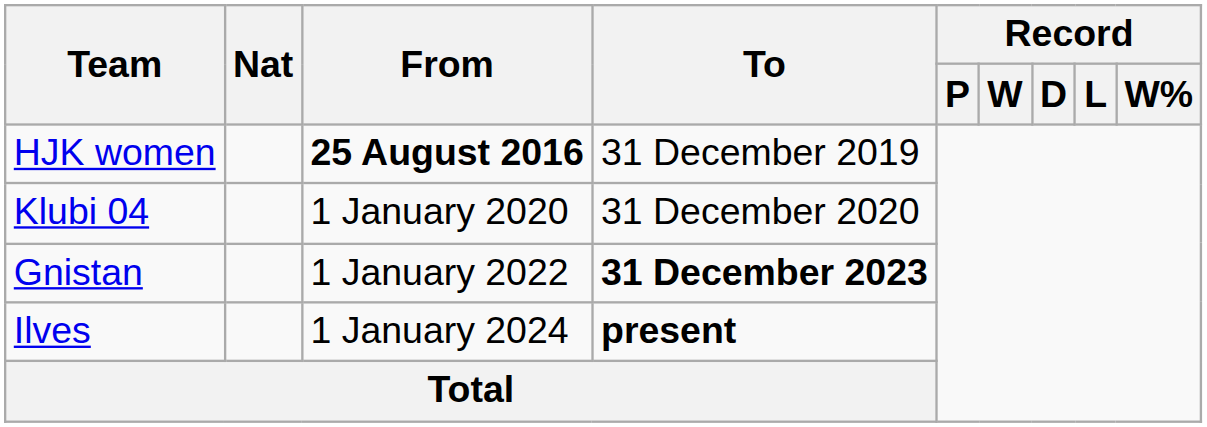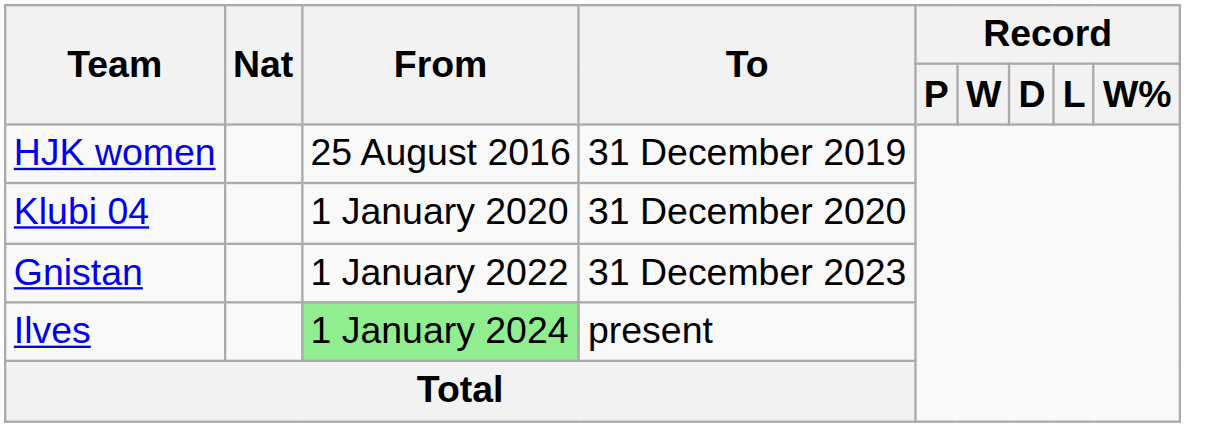HJK women | From: bold -> normal
Gnistan | To: bold -> normal
Ilves | From: no background -> lightgreen background
Ilves | To: bold -> normal
